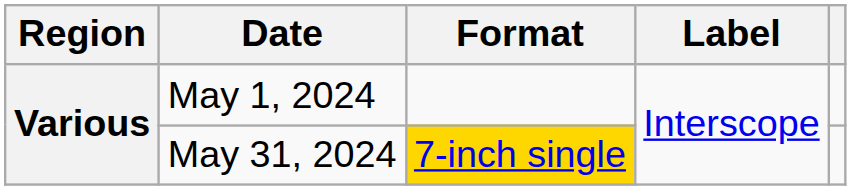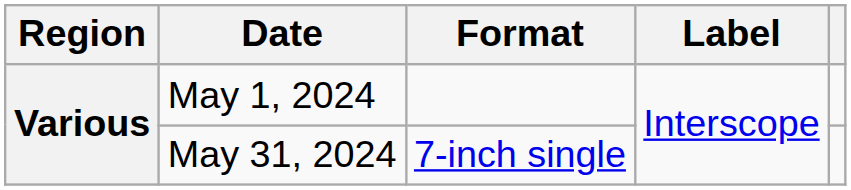May 31, 2024 | Format: gold background -> no background
